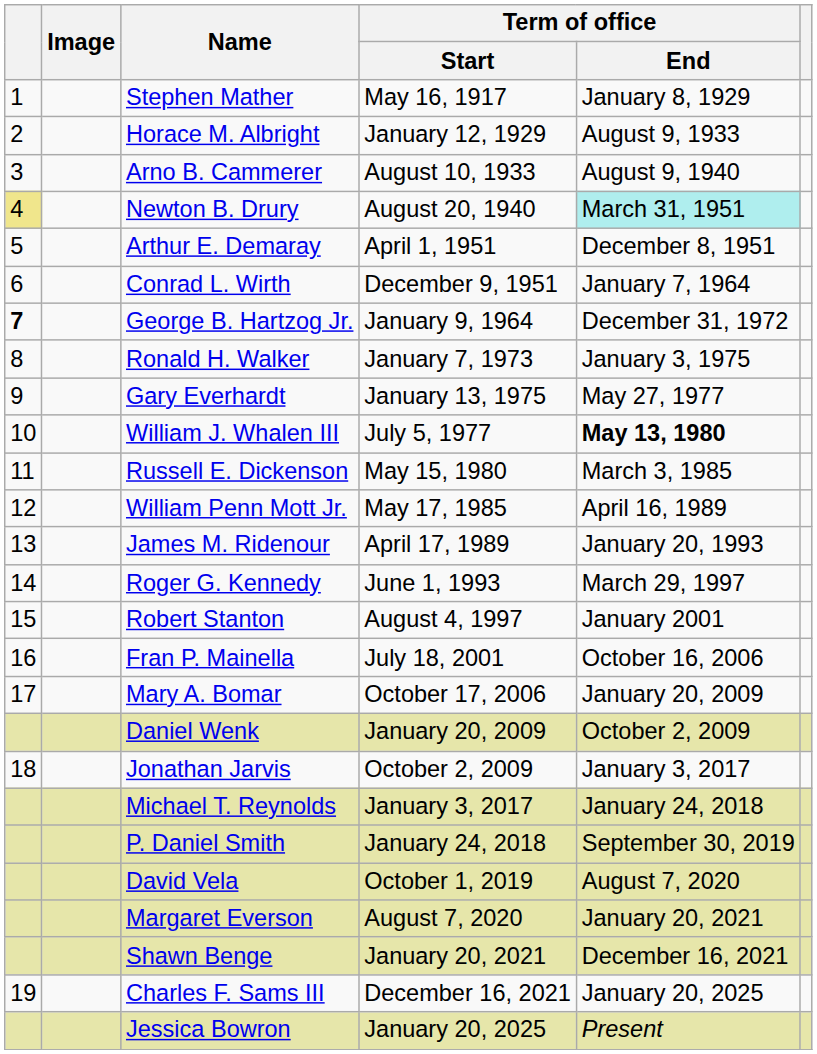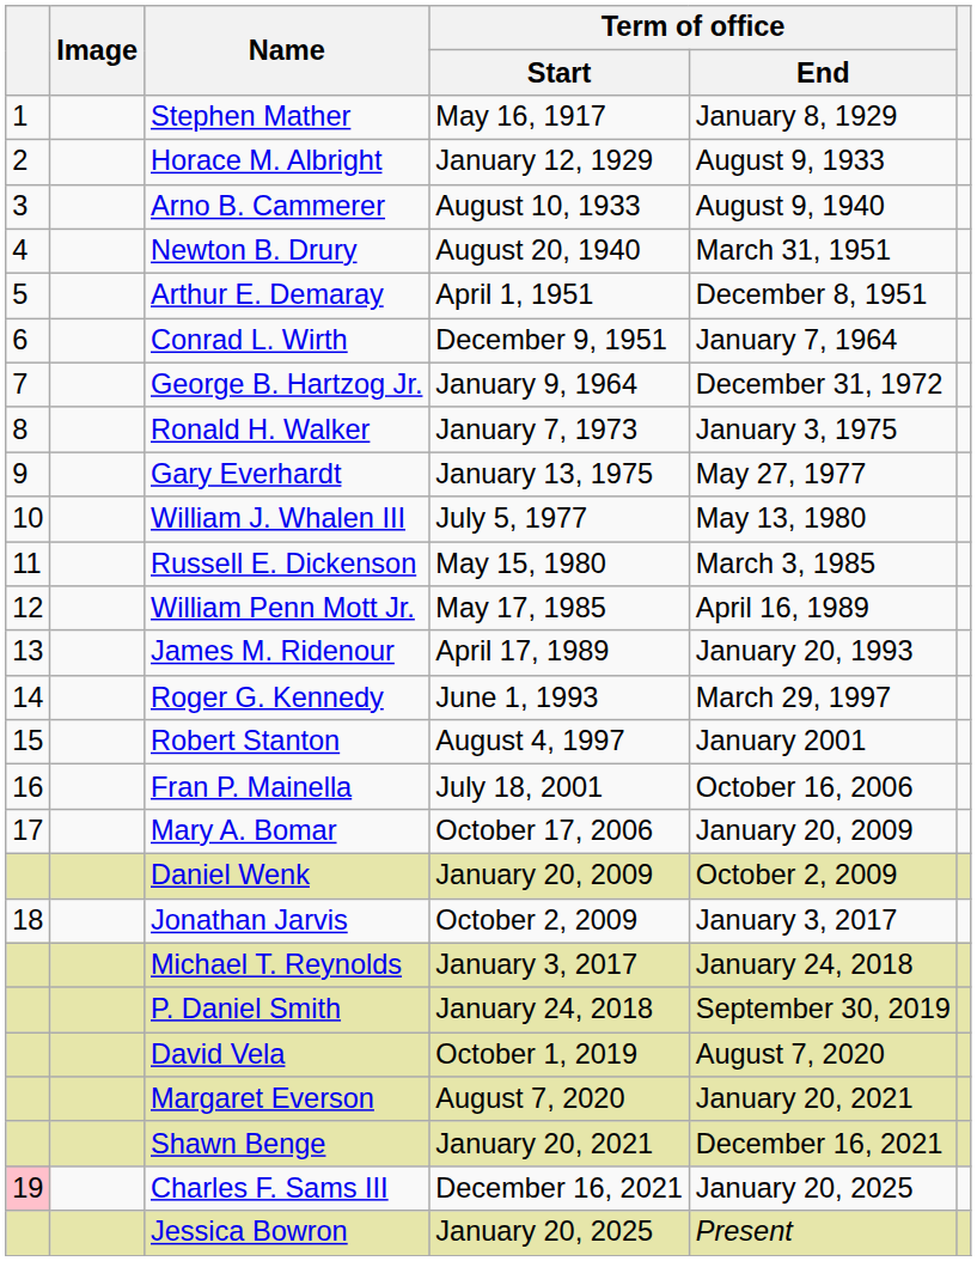Newton B. Drury | column 1: khaki background -> no background
Newton B. Drury | Term of office / End: paleturquoise background -> no background
George B. Hartzog Jr. | column 1: bold -> normal
William J. Whalen III | Term of office / End: bold -> normal
Charles F. Sams III | column 1: no background -> pink background
